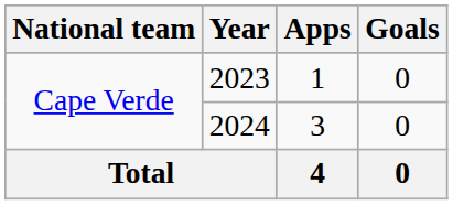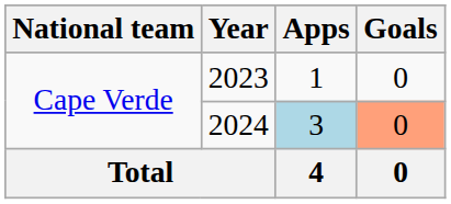2024 | Apps: no background -> lightblue background
2024 | Goals: no background -> lightsalmon background
